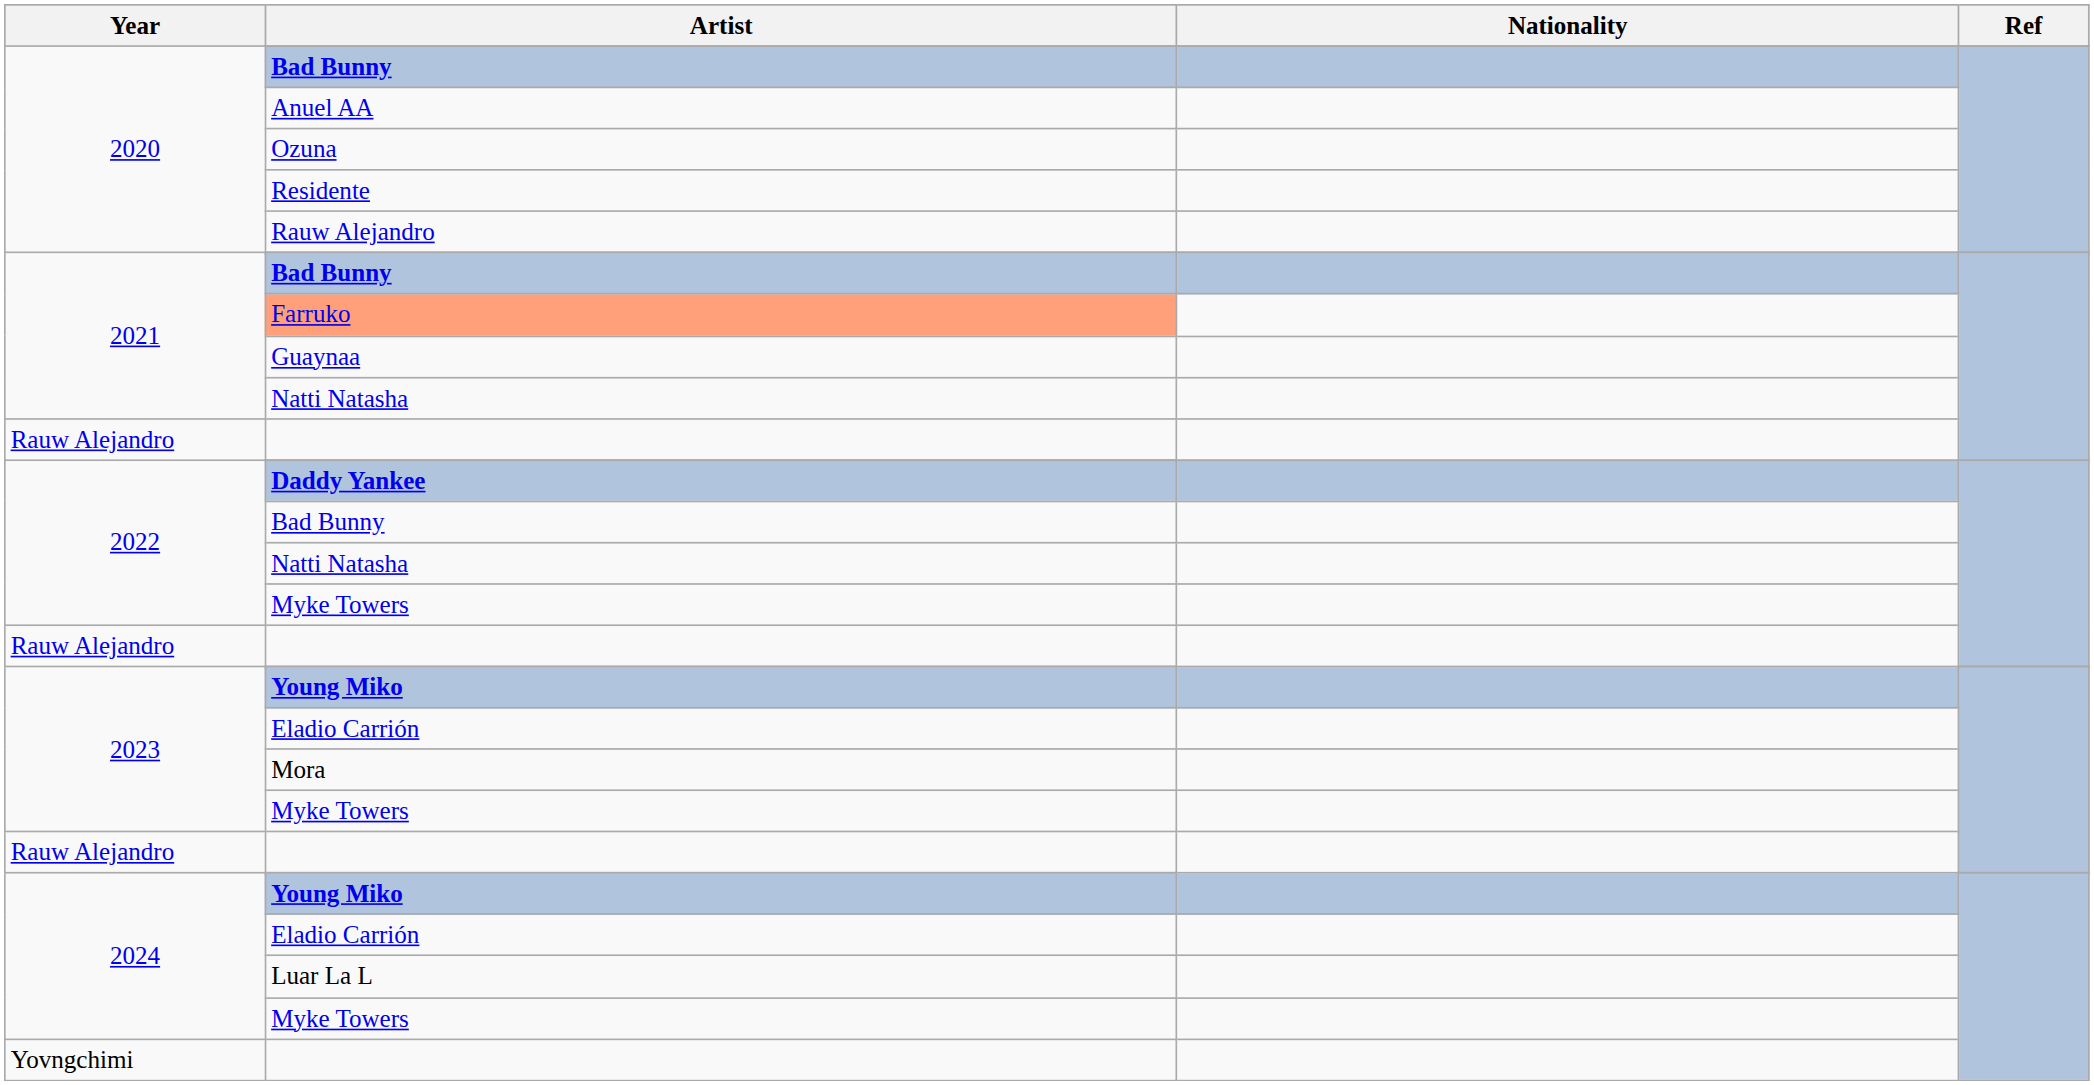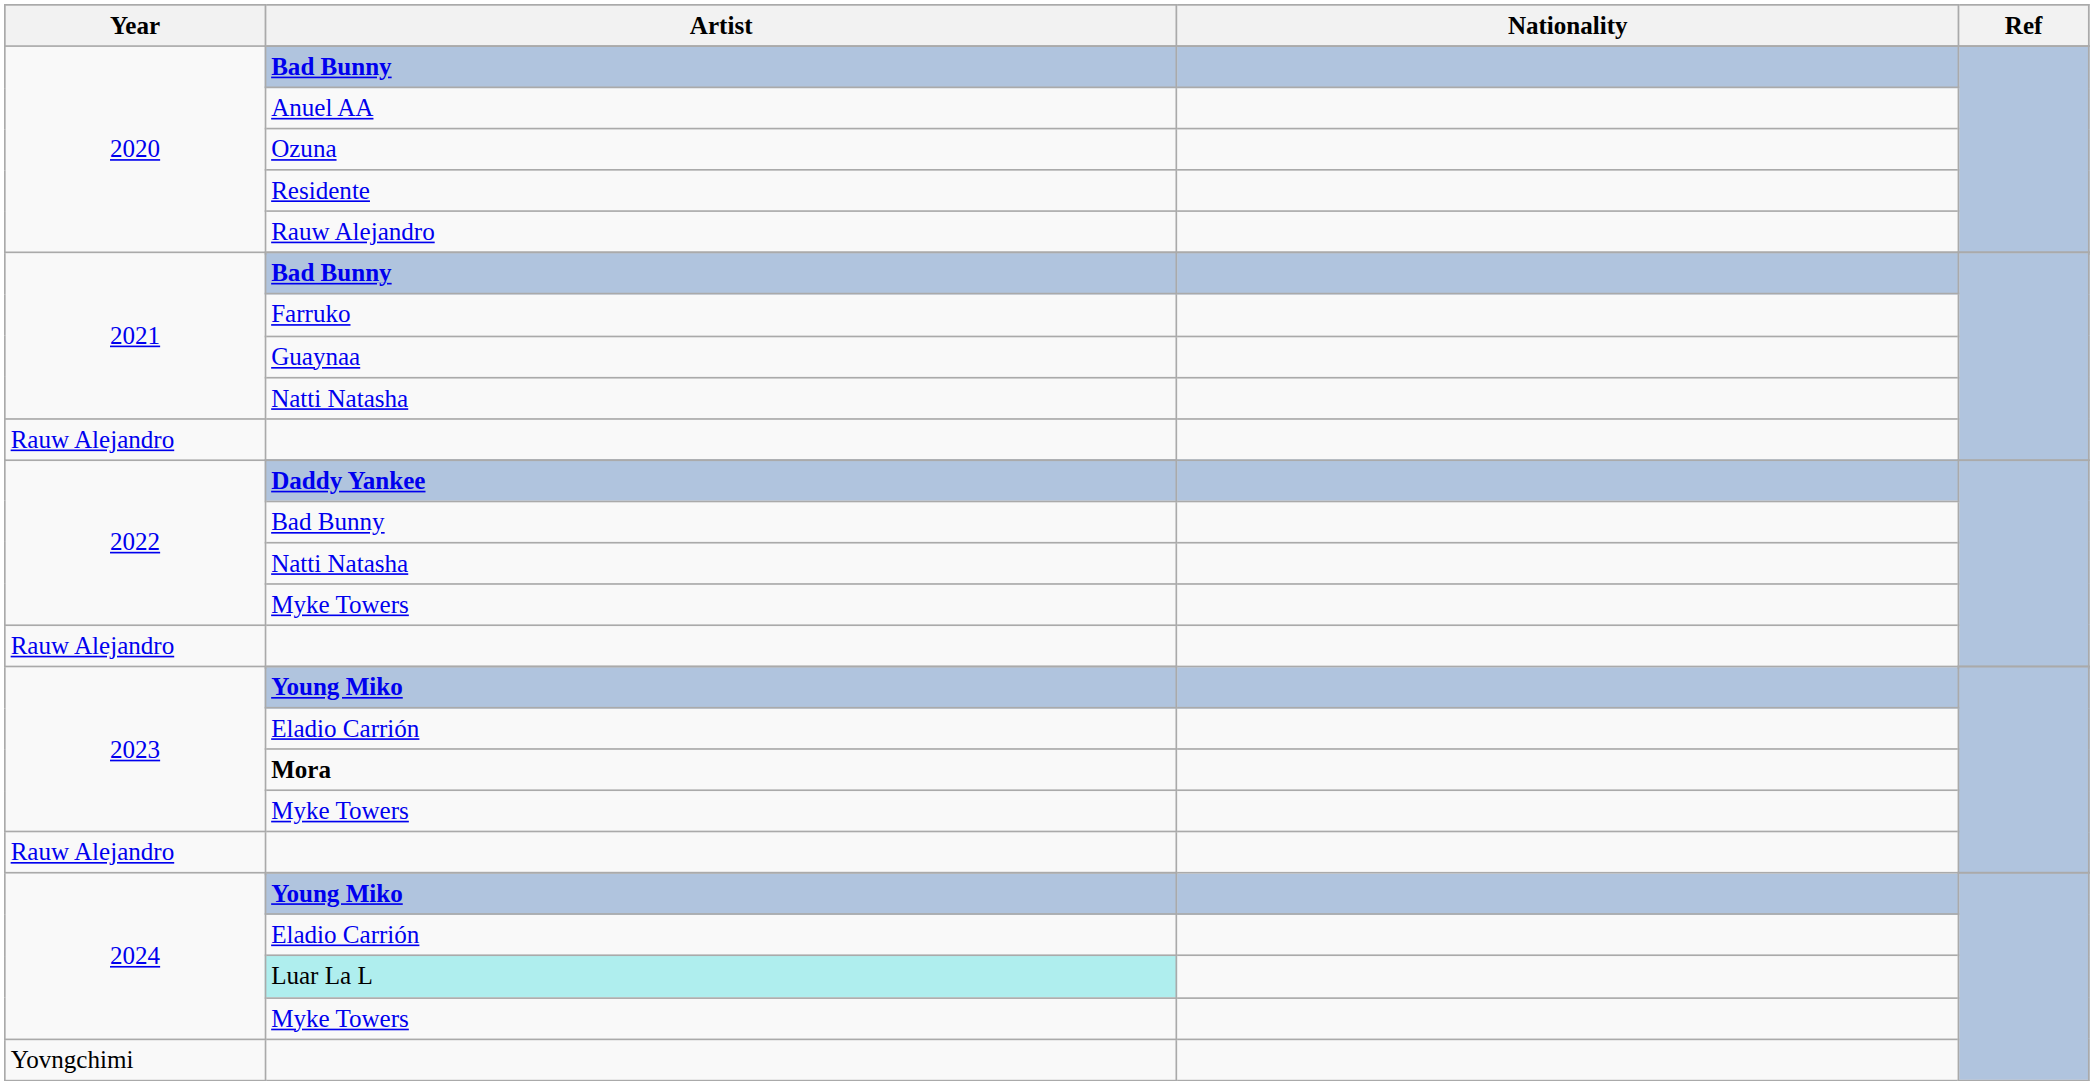Farruko | Artist: lightsalmon background -> no background
Mora | Artist: normal -> bold
Luar La L | Artist: no background -> paleturquoise background
